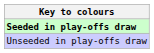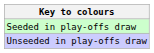row 2 | column 1: bold -> normal
